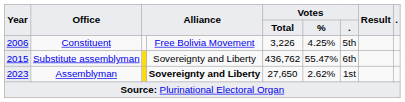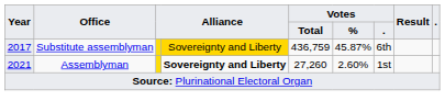- row: 2006 | Constituent | Free Bolivia Movement | 3,226 | 4.25% | 5th
Substitute assemblyman | Year: 2015 -> 2017
Substitute assemblyman | column 4: no background -> gold background
Substitute assemblyman | Votes / Total: 436,762 -> 436,759
Substitute assemblyman | Votes / %: 55.47% -> 45.87%
Assemblyman | Year: 2023 -> 2021
Assemblyman | Votes / Total: 27,650 -> 27,260
Assemblyman | Votes / %: 2.62% -> 2.60%
